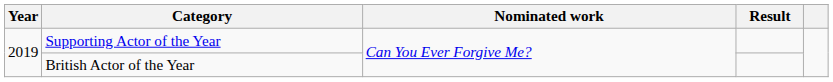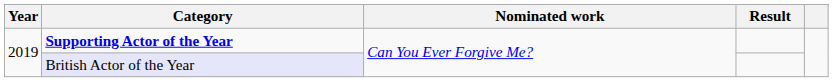Supporting Actor of the Year | Category: normal -> bold
British Actor of the Year | Category: no background -> lavender background
